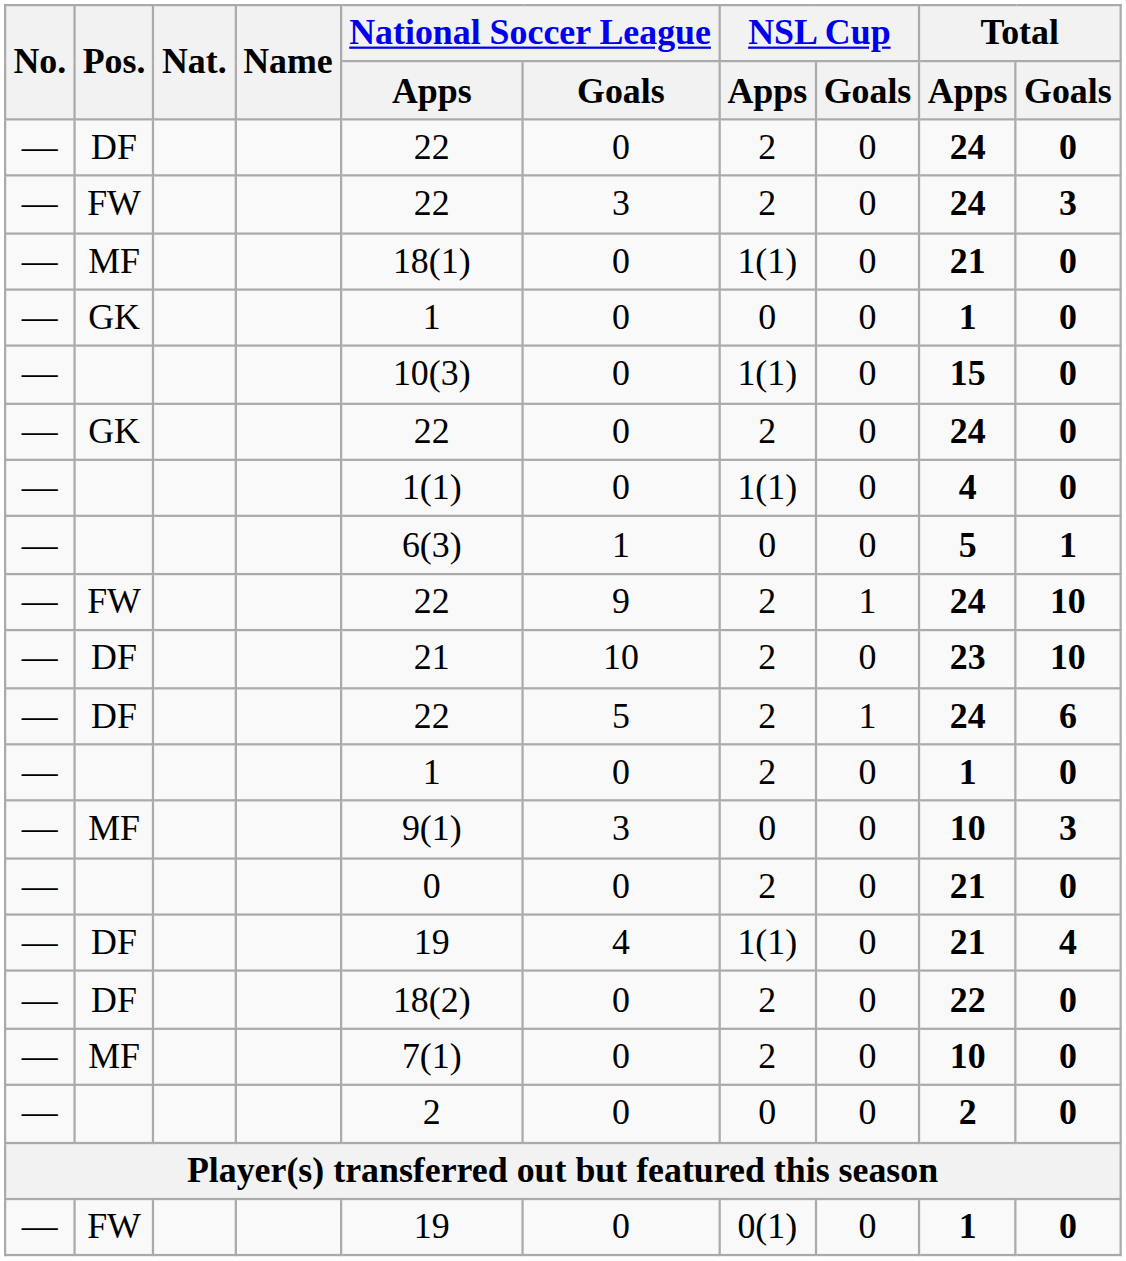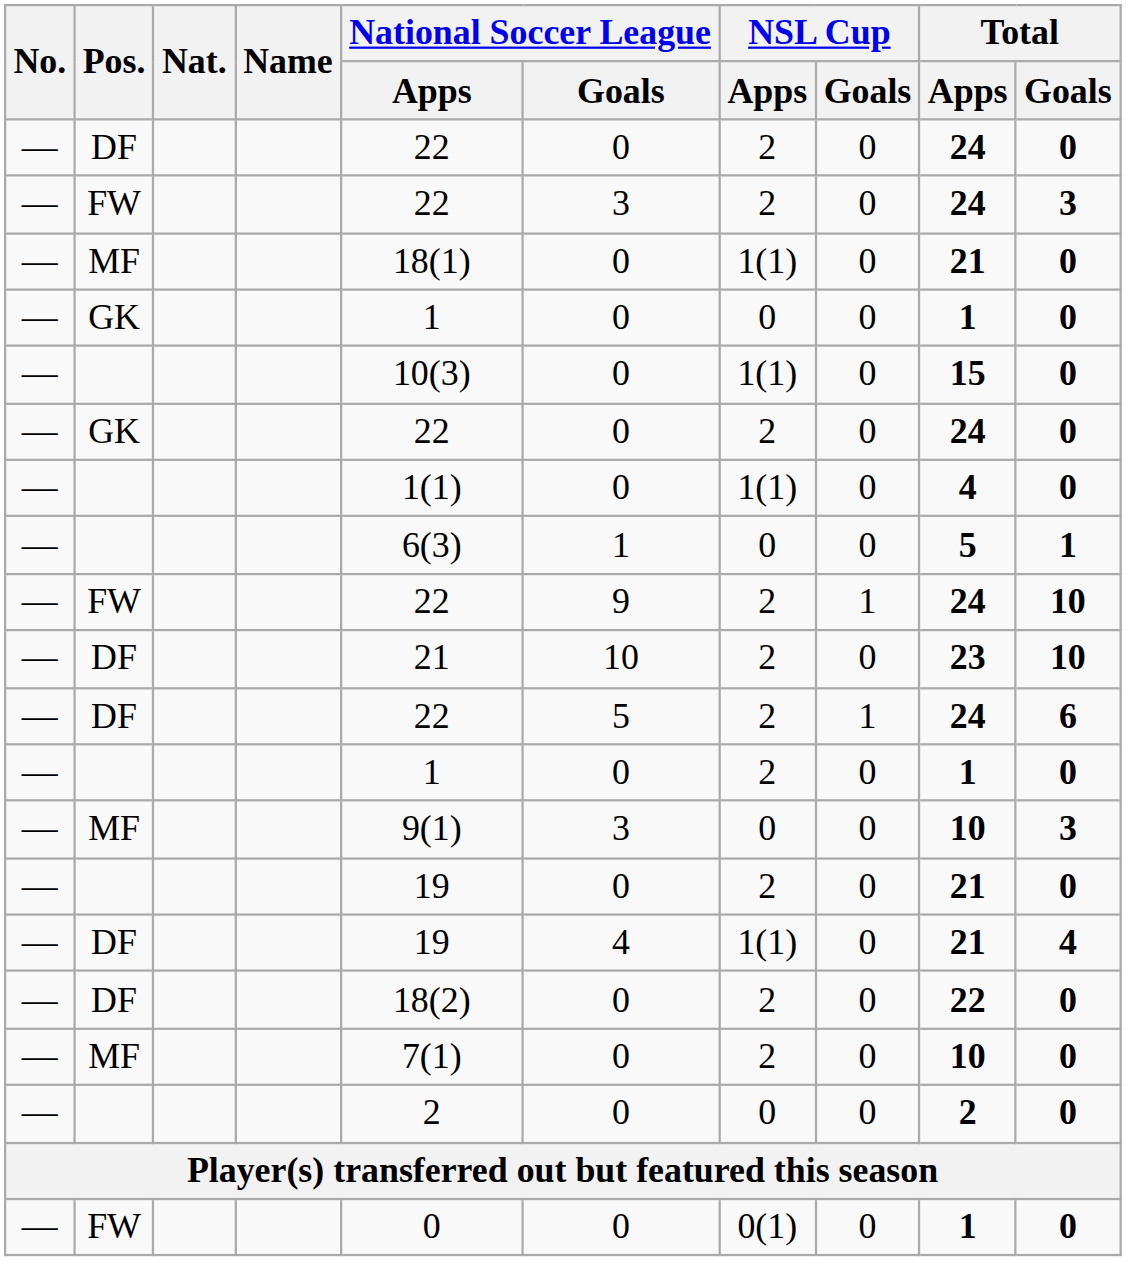row 16 | National Soccer League / Apps: 0 -> 19
row 22 | National Soccer League / Apps: 19 -> 0
